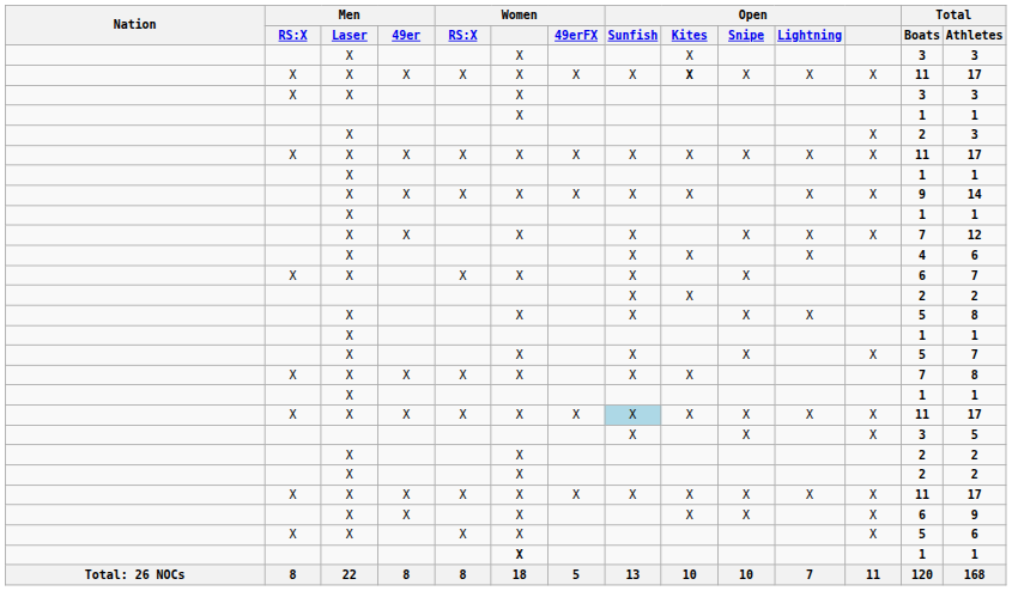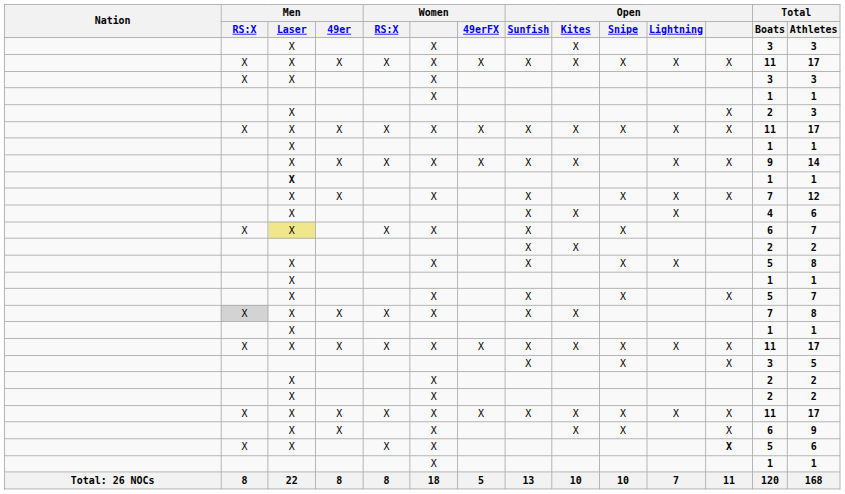row 4 | Open / Kites: bold -> normal
row 11 | Men / Laser: normal -> bold
row 14 | Men / Laser: no background -> khaki background
row 19 | Men / RS:X: no background -> lightgrey background
row 21 | Open / Sunfish: lightblue background -> no background
row 27 | Open: normal -> bold
row 28 | Women: bold -> normal
